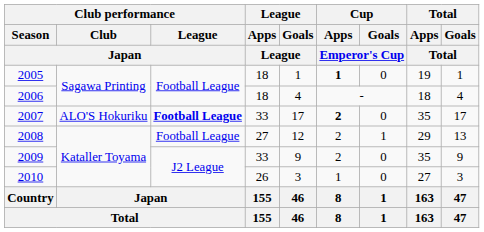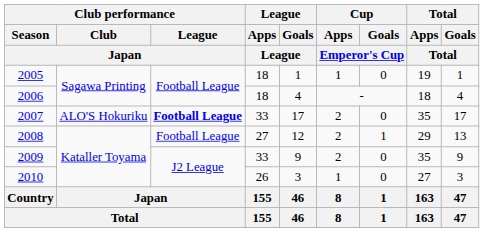2005 | Cup / Apps / Emperor's Cup: bold -> normal
2007 | Cup / Apps / Emperor's Cup: bold -> normal
